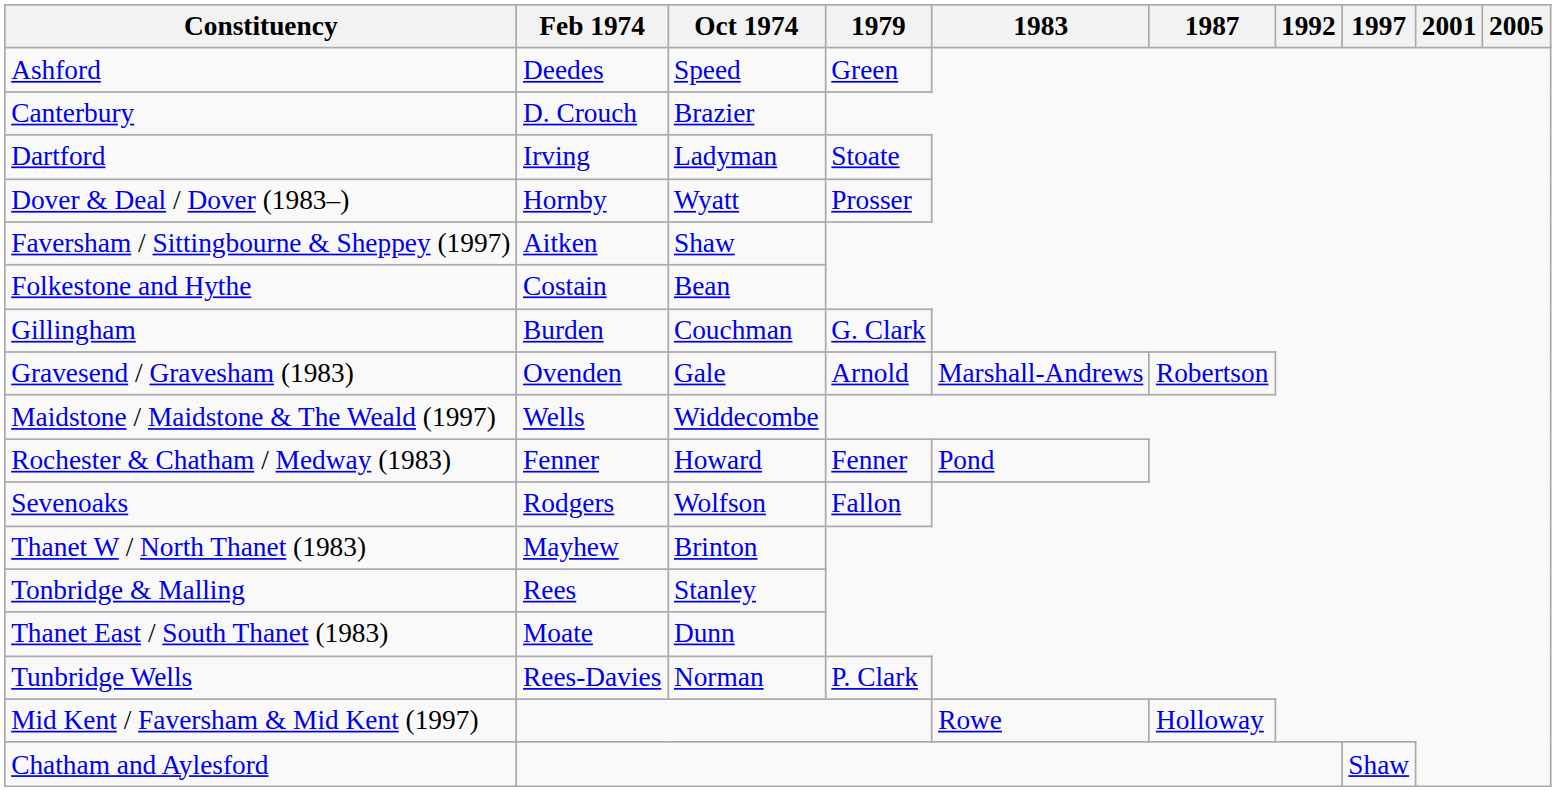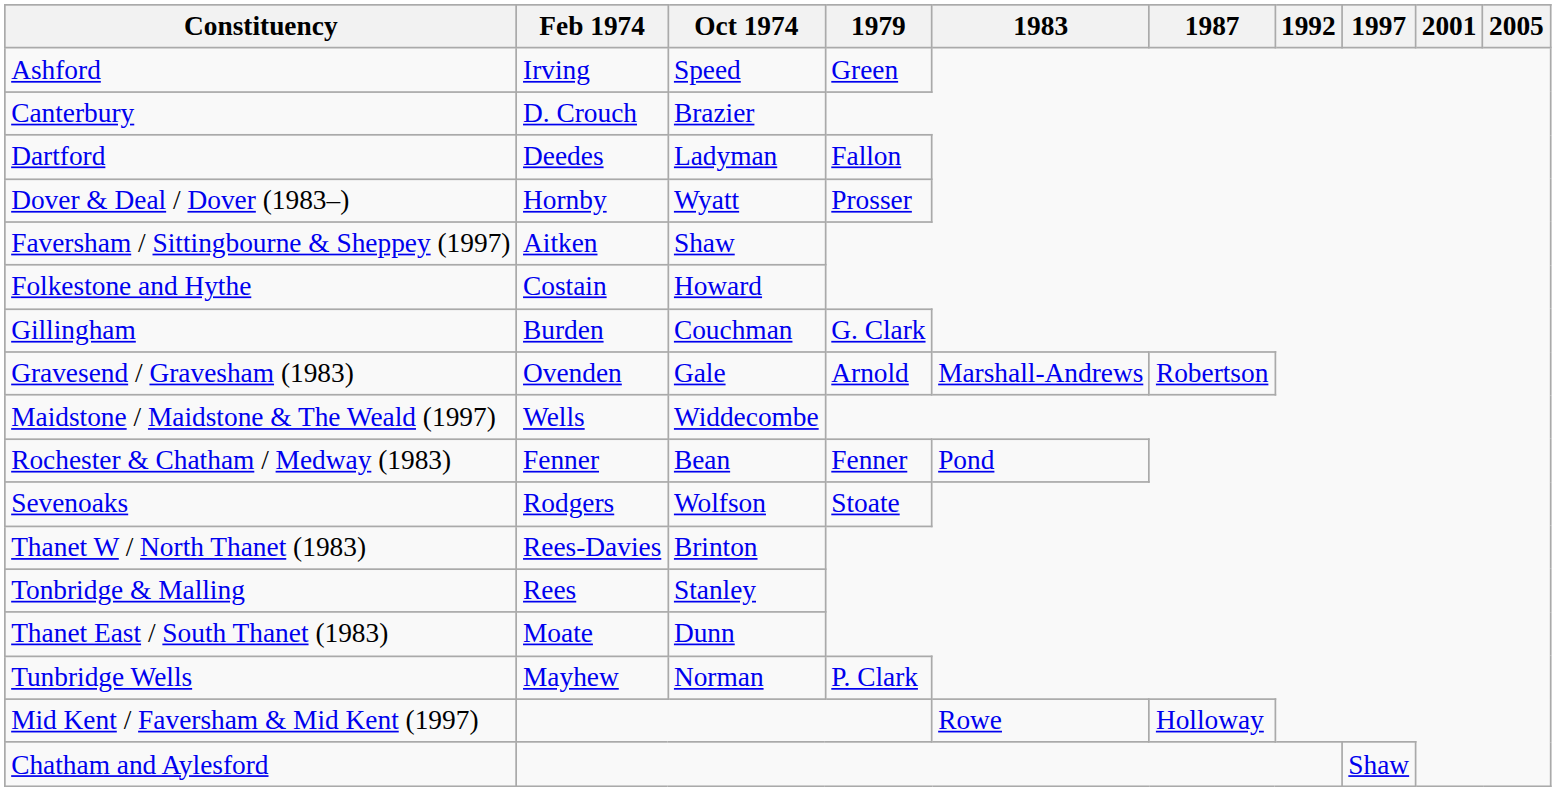Ashford | Feb 1974: Deedes -> Irving
Dartford | Feb 1974: Irving -> Deedes
Dartford | 1979: Stoate -> Fallon
Folkestone and Hythe | Oct 1974: Bean -> Howard
Rochester & Chatham / Medway (1983) | Oct 1974: Howard -> Bean
Sevenoaks | 1979: Fallon -> Stoate
Thanet W / North Thanet (1983) | Feb 1974: Mayhew -> Rees-Davies
Tunbridge Wells | Feb 1974: Rees-Davies -> Mayhew
